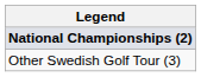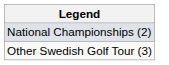row 2 | column 1: bold -> normal
